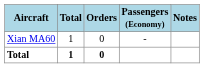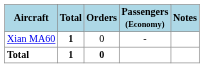Xian MA60 | Total: normal -> bold
